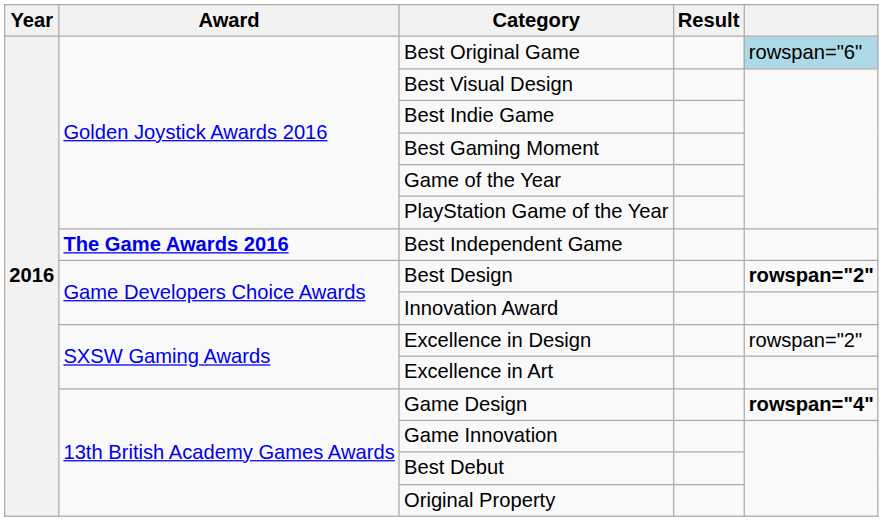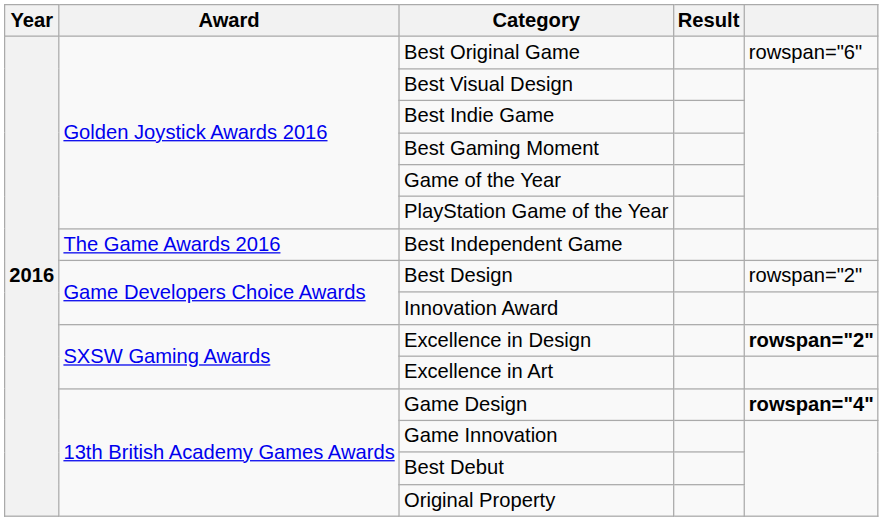Best Original Game | column 5: lightblue background -> no background
Best Independent Game | Award: bold -> normal
Best Design | column 5: bold -> normal
Excellence in Design | column 5: normal -> bold
